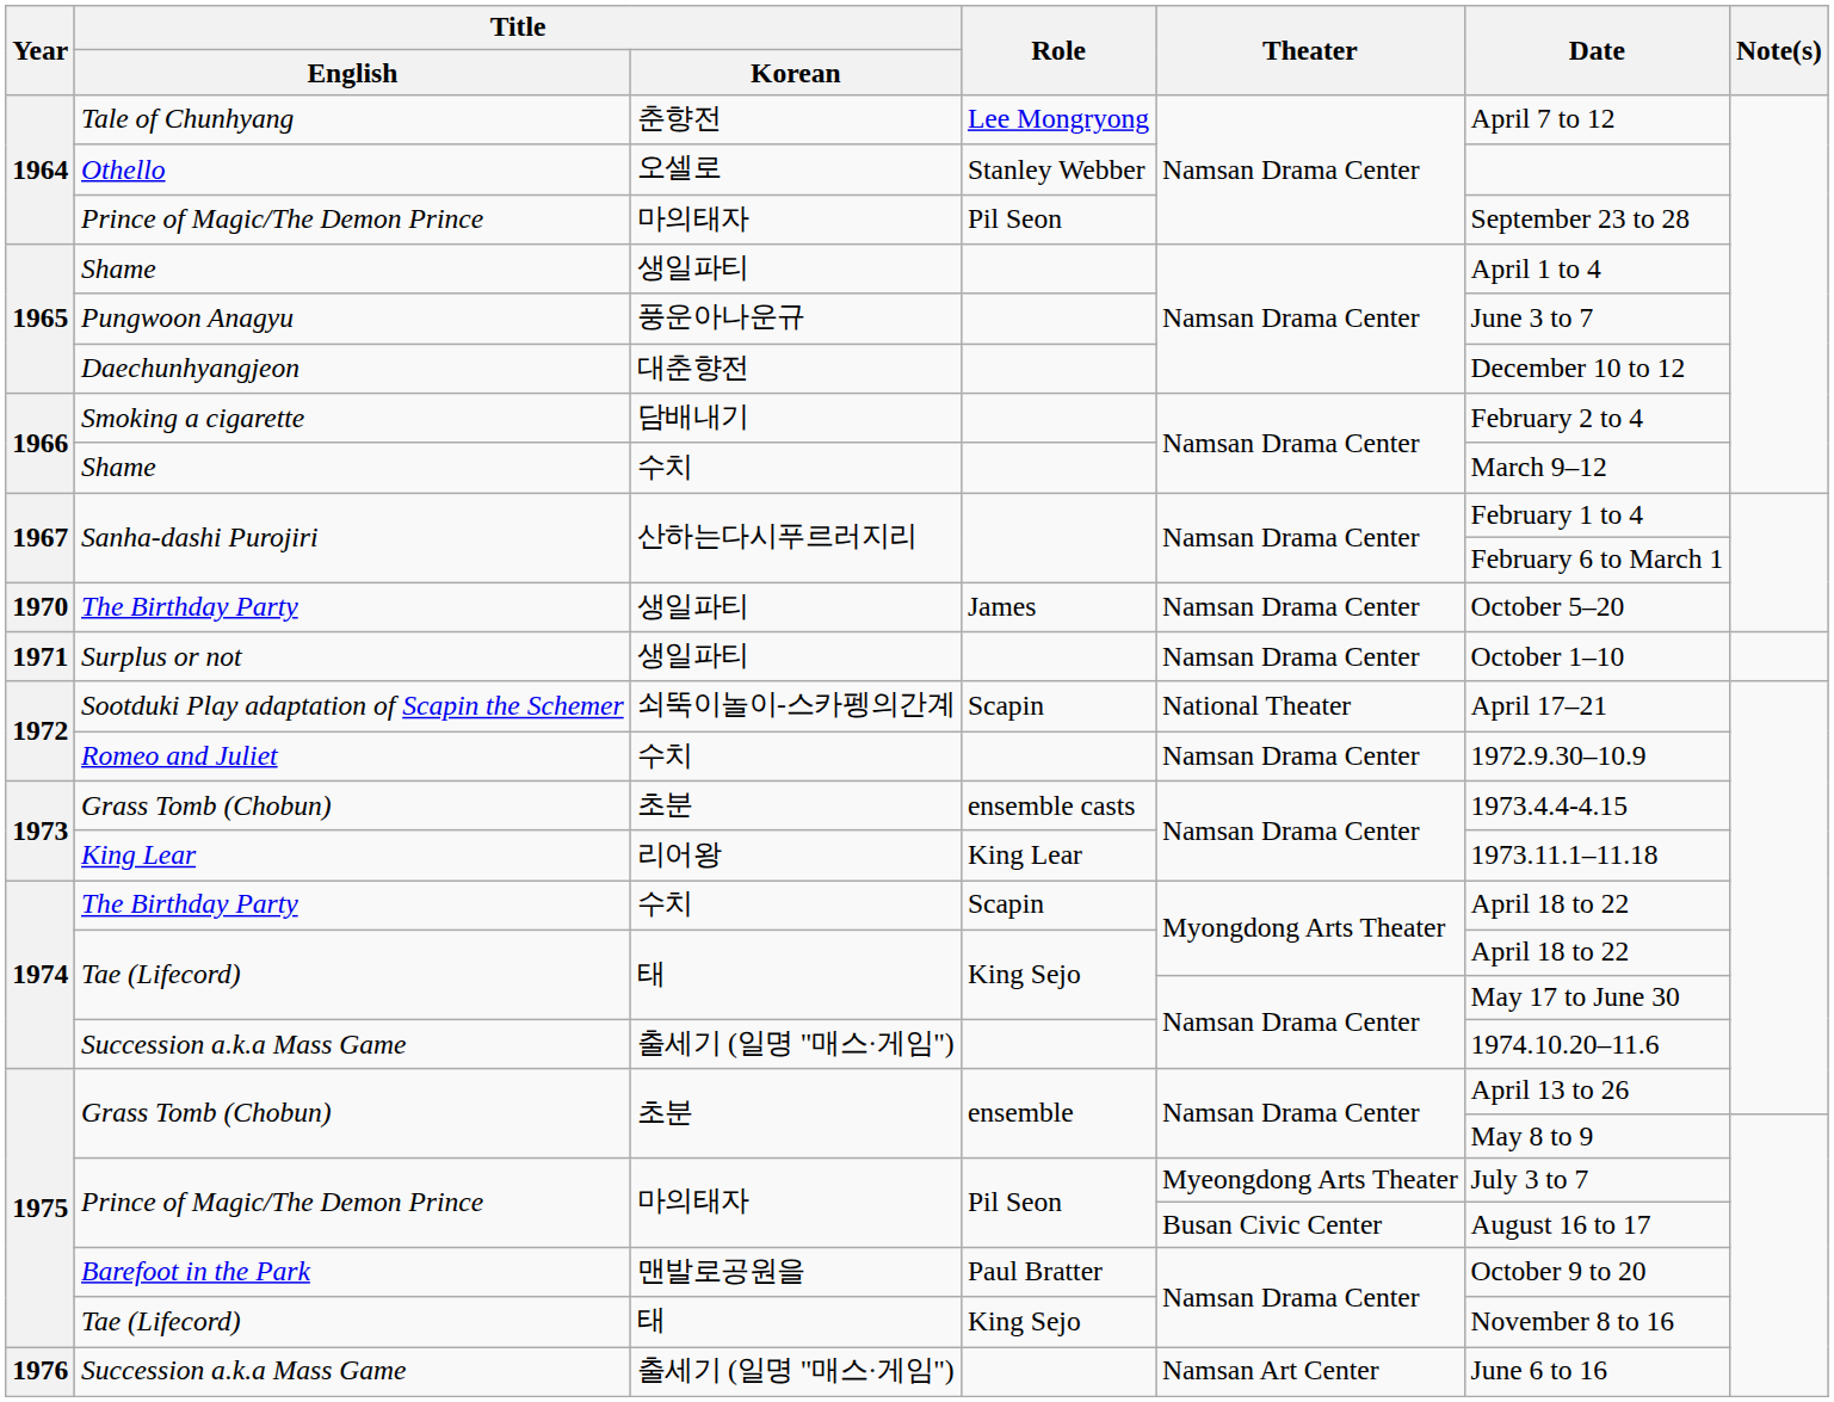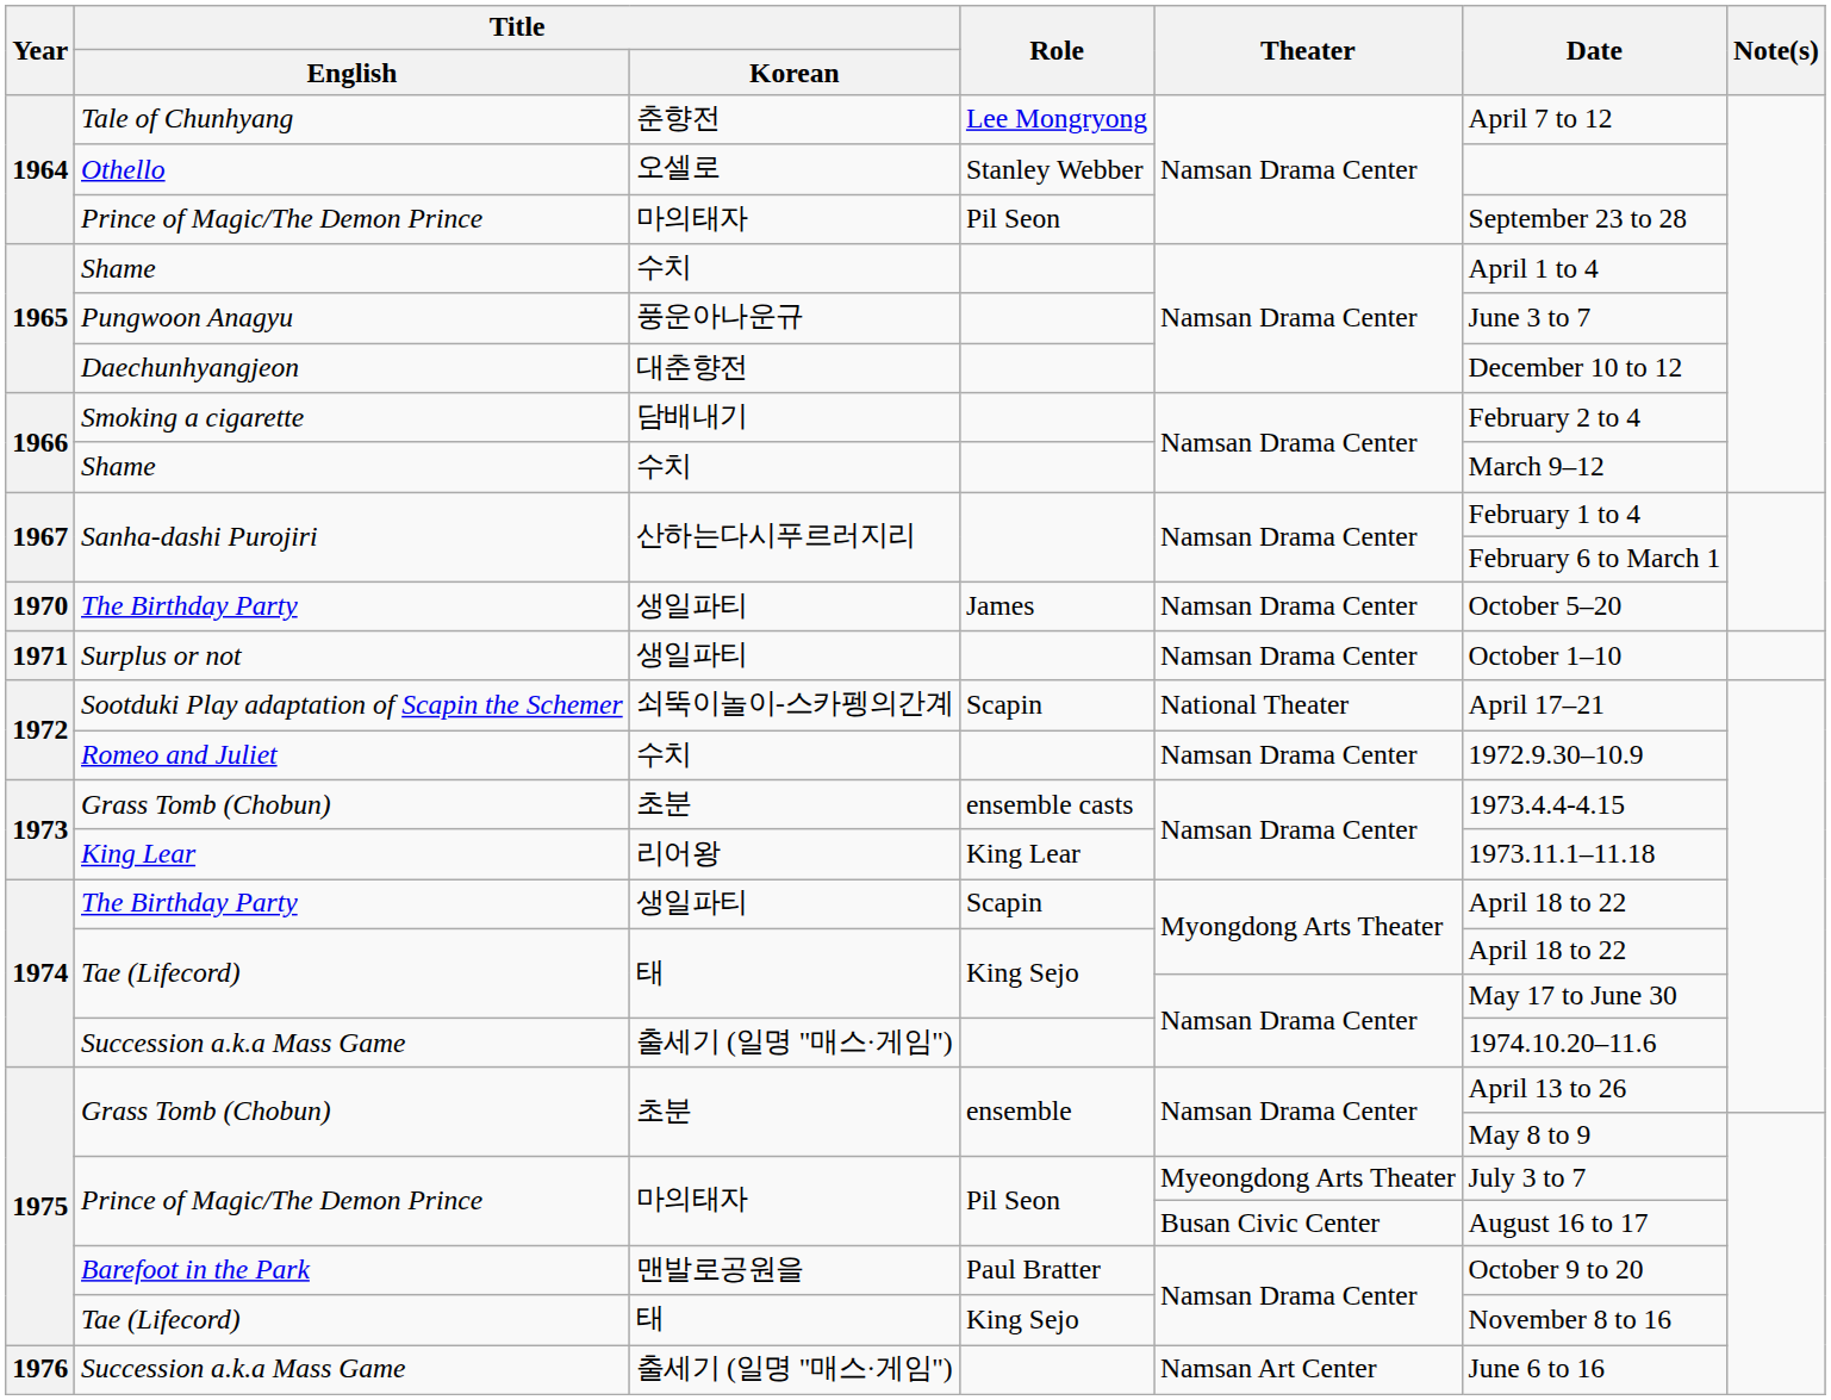1965 / Shame | Title / Korean: 생일파티 -> 수치
1974 / The Birthday Party | Title / Korean: 수치 -> 생일파티
